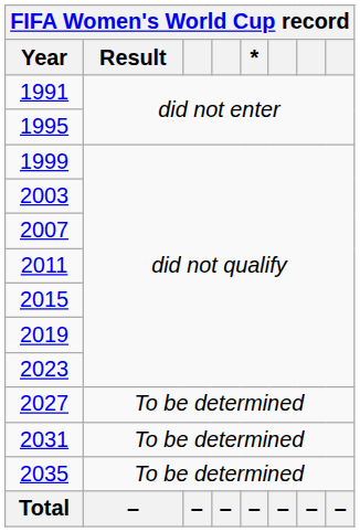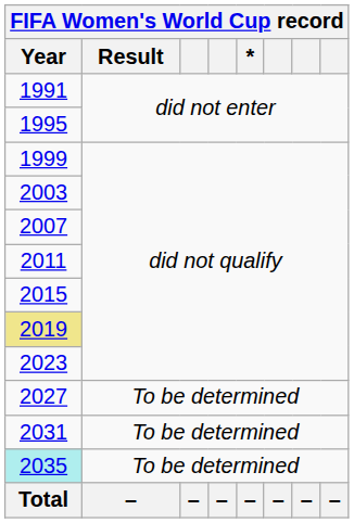2019 | Year: no background -> khaki background
2035 | Year: no background -> paleturquoise background
